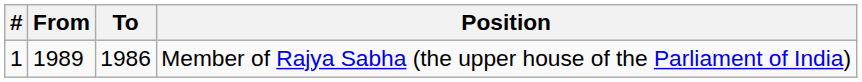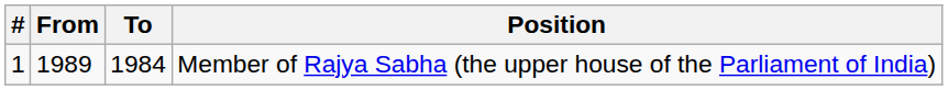row 2 | To: 1986 -> 1984
